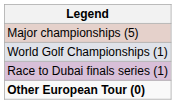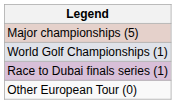row 5 | column 1: bold -> normal
